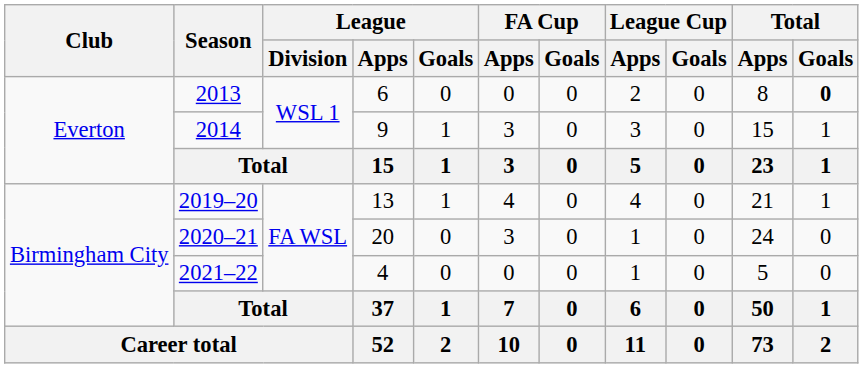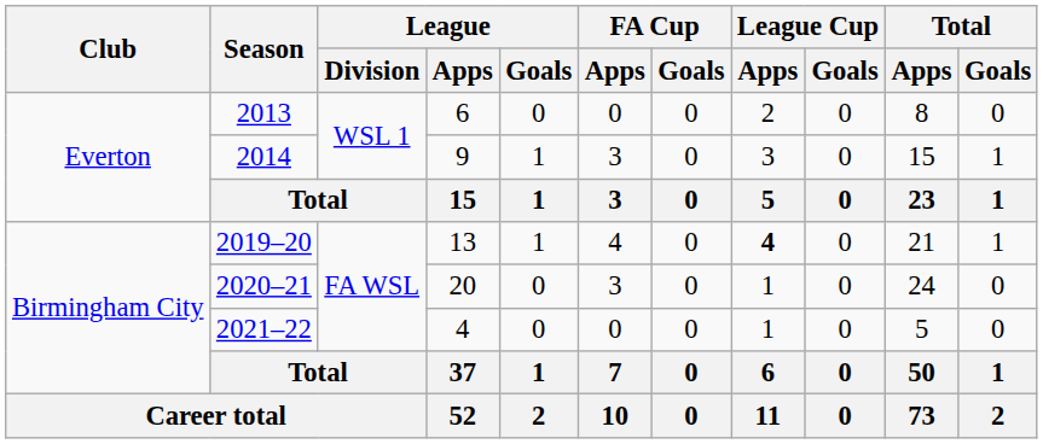2013 | Total / Goals: bold -> normal
2019–20 | League Cup / Apps: normal -> bold
